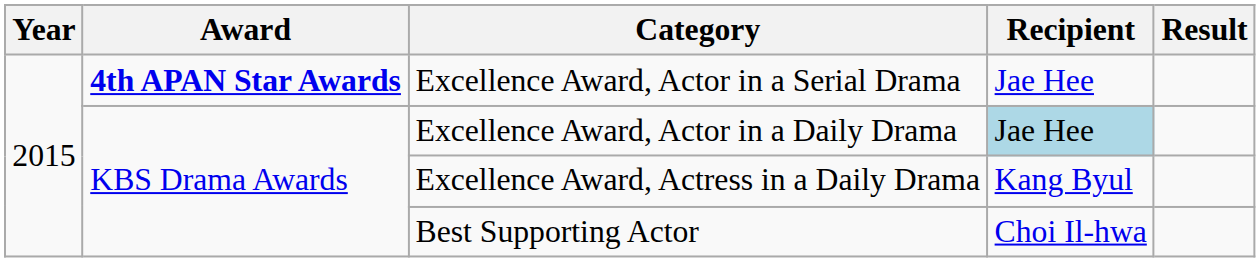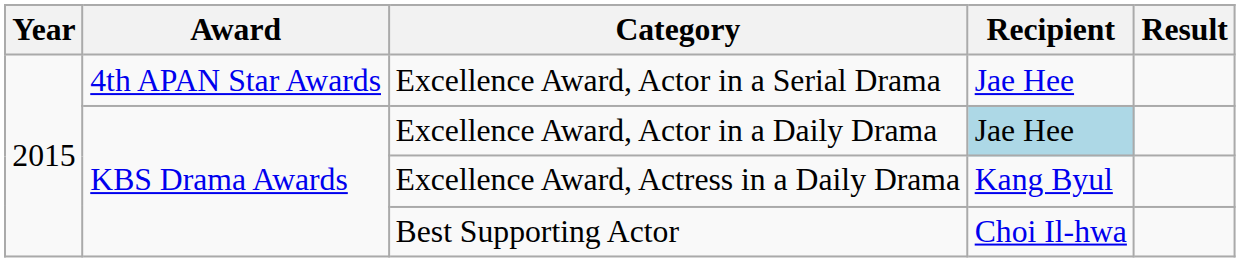Excellence Award, Actor in a Serial Drama | Award: bold -> normal
